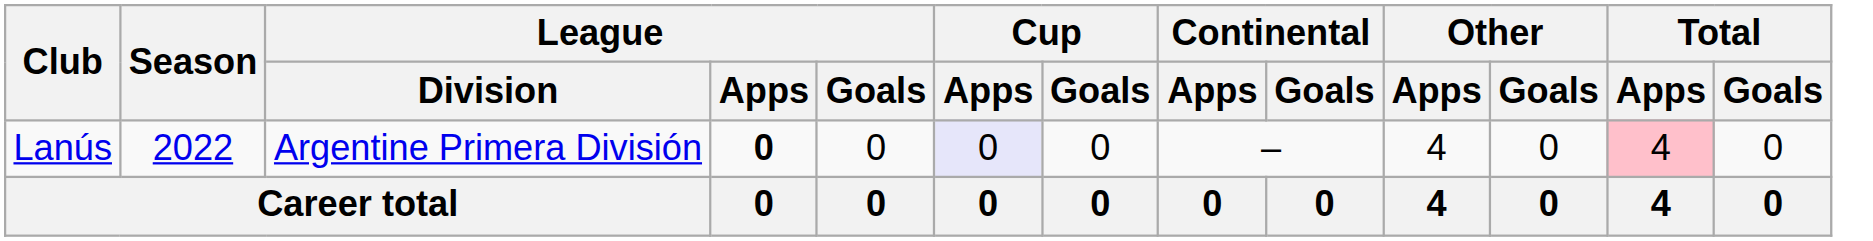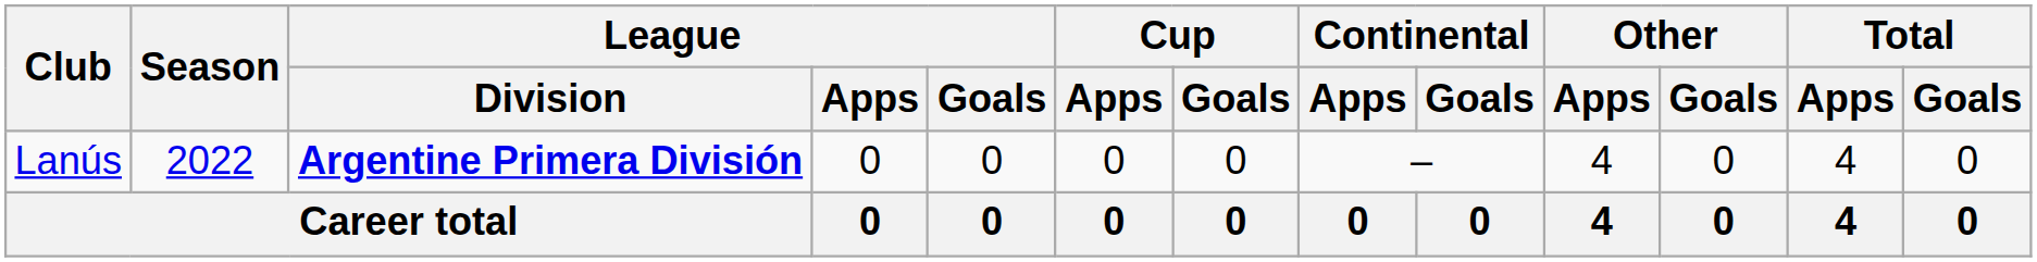Lanús | League / Division: normal -> bold
Lanús | League / Apps: bold -> normal
Lanús | Cup / Apps: lavender background -> no background
Lanús | Total / Apps: pink background -> no background
